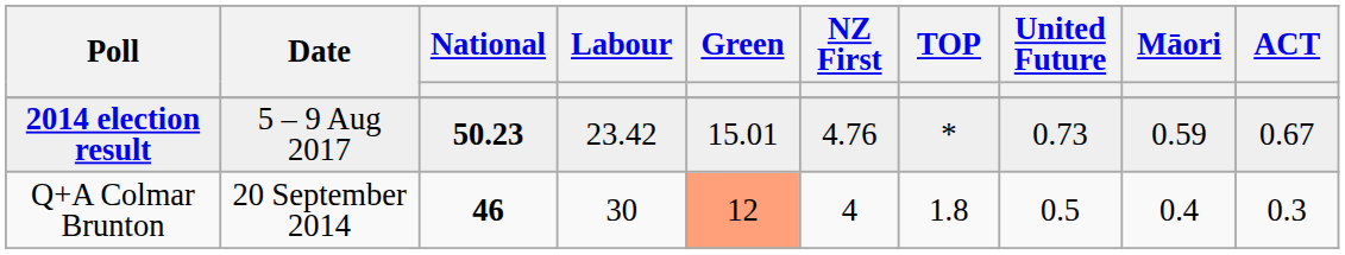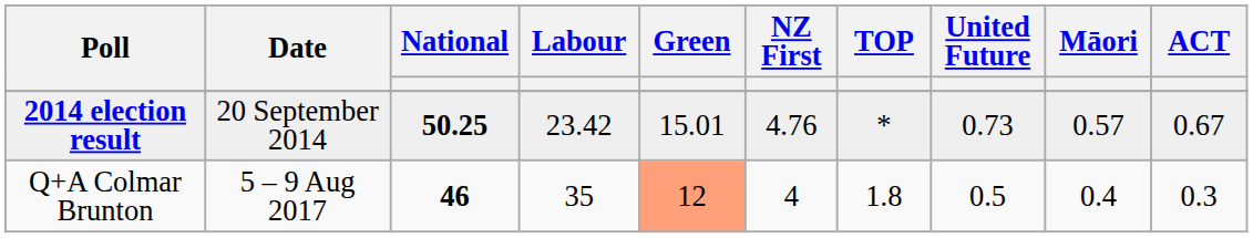2014 election result | Date: 5 – 9 Aug 2017 -> 20 September 2014
2014 election result | National: 50.23 -> 50.25
2014 election result | Māori: 0.59 -> 0.57
Q+A Colmar Brunton | Date: 20 September 2014 -> 5 – 9 Aug 2017
Q+A Colmar Brunton | Labour: 30 -> 35
